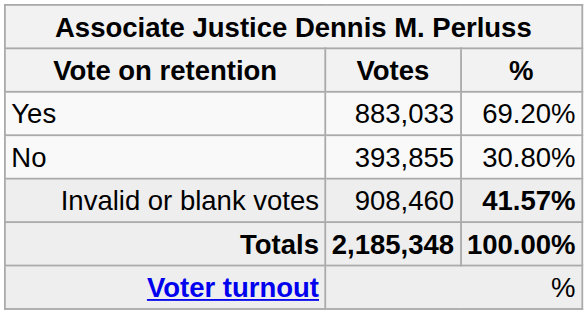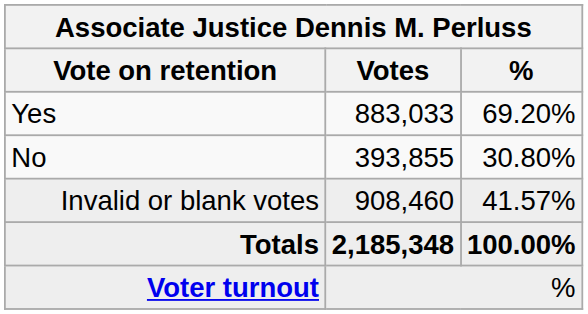Invalid or blank votes | %: bold -> normal
